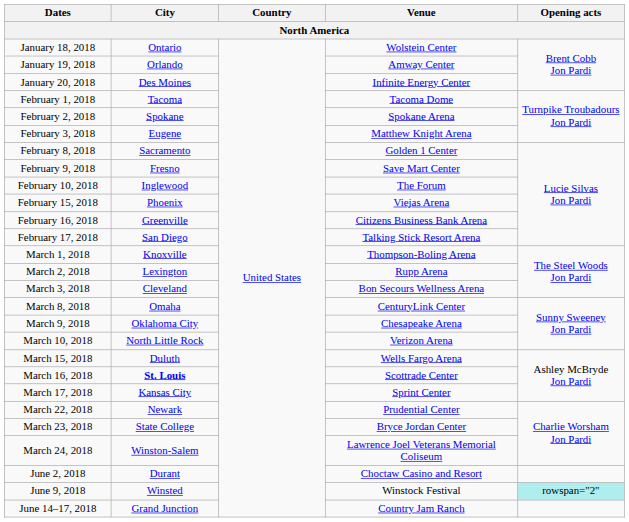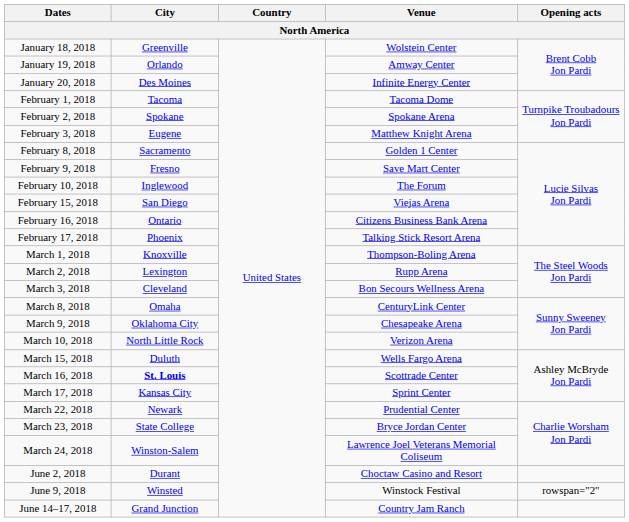January 18, 2018 | City: Ontario -> Greenville
February 15, 2018 | City: Phoenix -> San Diego
February 16, 2018 | City: Greenville -> Ontario
February 17, 2018 | City: San Diego -> Phoenix
June 9, 2018 | Opening acts: paleturquoise background -> no background
